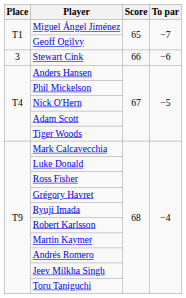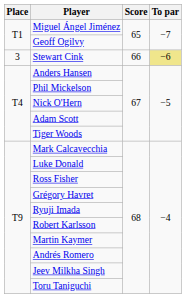Stewart Cink | To par: no background -> khaki background
